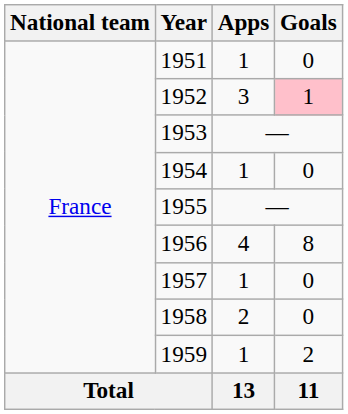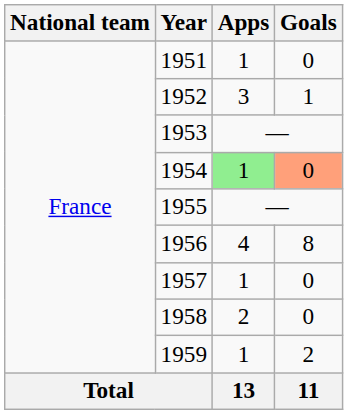1952 | Goals: pink background -> no background
1954 | Apps: no background -> lightgreen background
1954 | Goals: no background -> lightsalmon background
